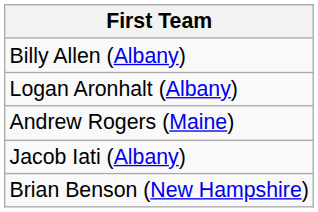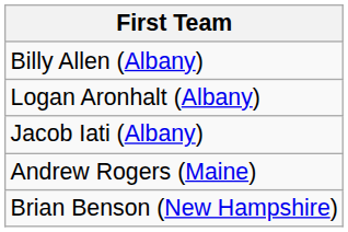row 4 | column 1: Andrew Rogers (Maine) -> Jacob Iati (Albany)
row 5 | column 1: Jacob Iati (Albany) -> Andrew Rogers (Maine)
